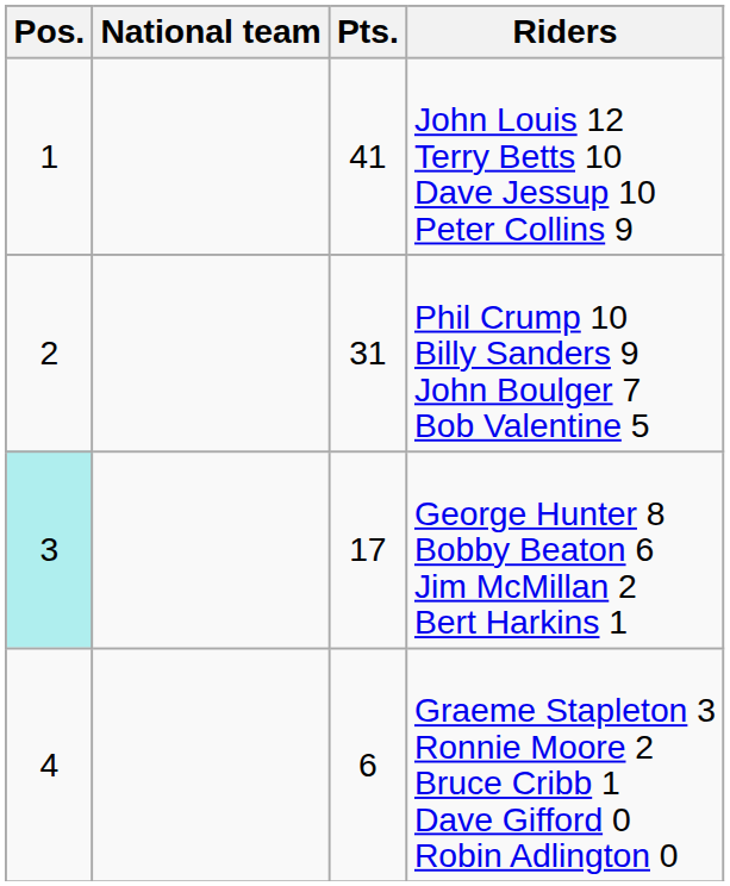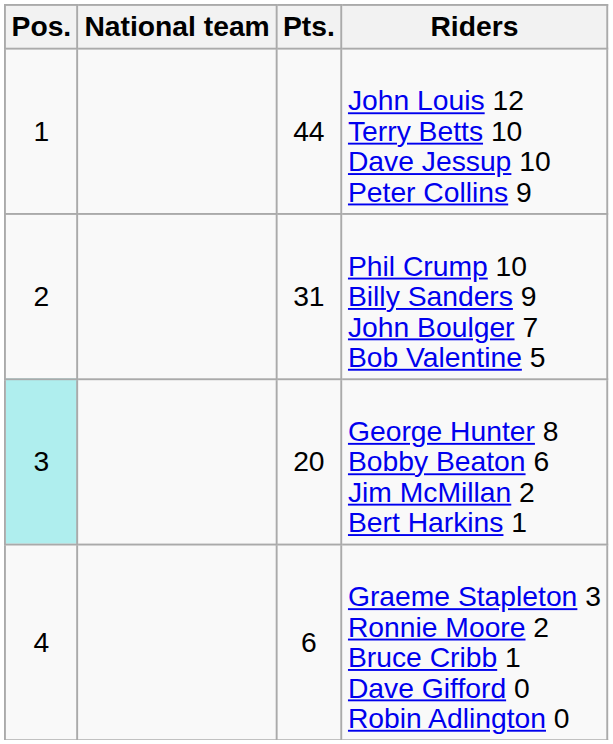John Louis 12 Terry Betts 10 Dave Jessup 10 Peter Collins 9 | Pts.: 41 -> 44
George Hunter 8 Bobby Beaton 6 Jim McMillan 2 Bert Harkins 1 | Pts.: 17 -> 20
